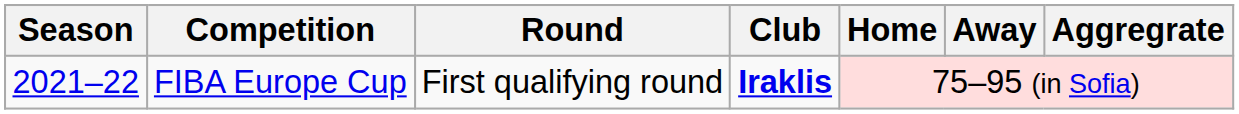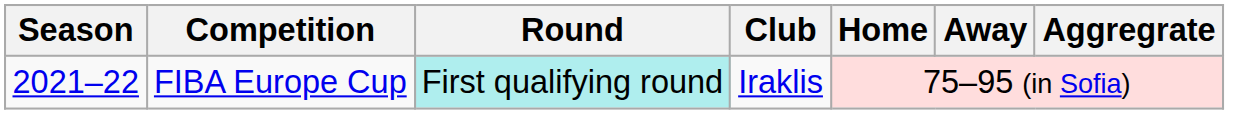FIBA Europe Cup | Round: no background -> paleturquoise background
FIBA Europe Cup | Club: bold -> normal
